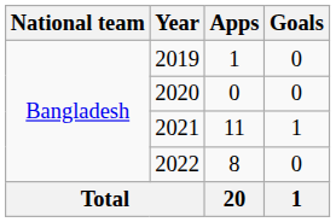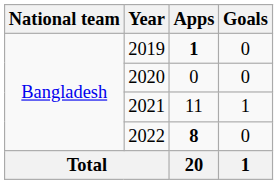2019 | Apps: normal -> bold
2022 | Apps: normal -> bold
